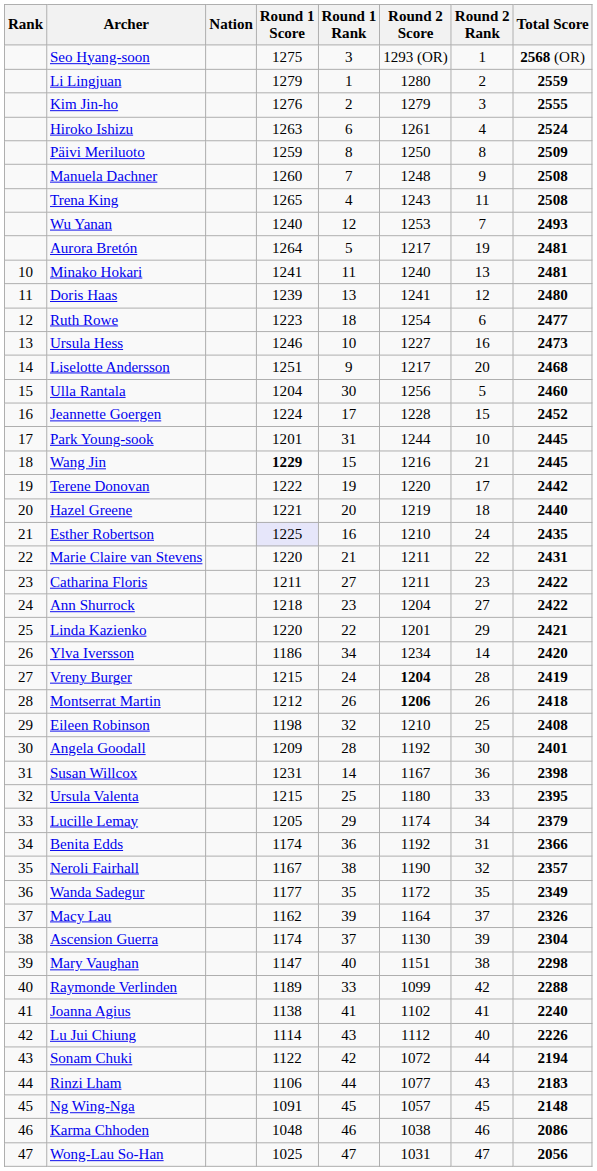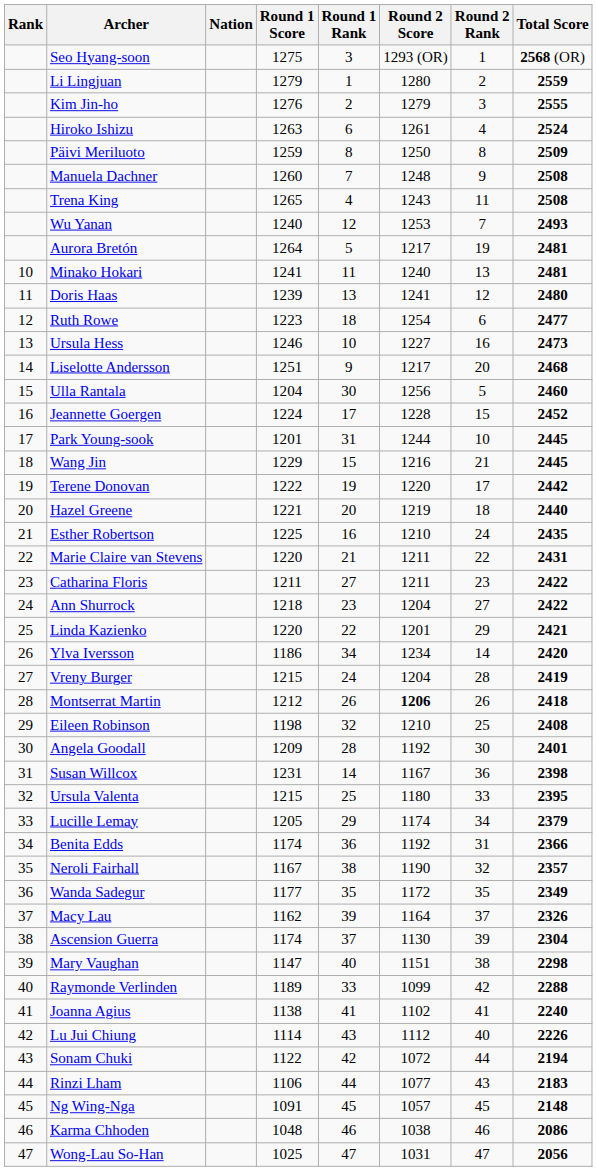Wang Jin | Round 1 Score: bold -> normal
Esther Robertson | Round 1 Score: lavender background -> no background
Vreny Burger | Round 2 Score: bold -> normal
